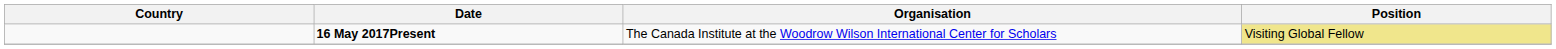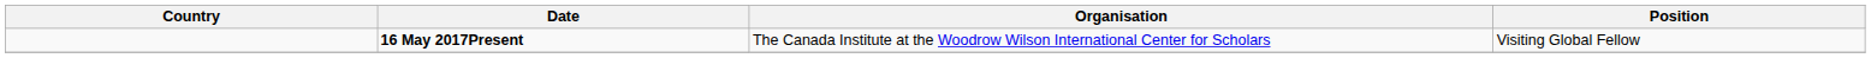16 May 2017Present | Position: khaki background -> no background
